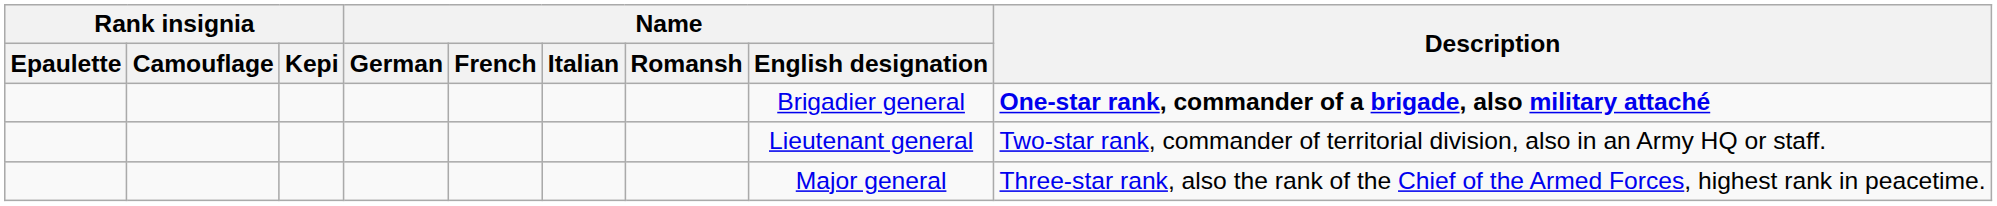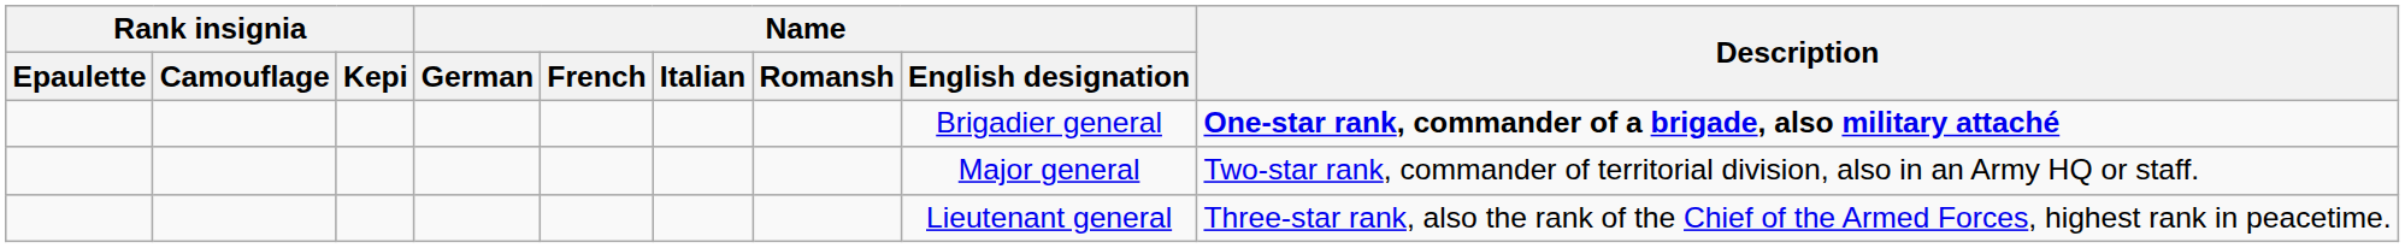row 4 | Name / English designation: Lieutenant general -> Major general
row 5 | Name / English designation: Major general -> Lieutenant general
